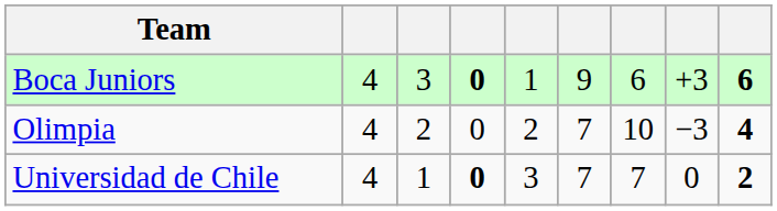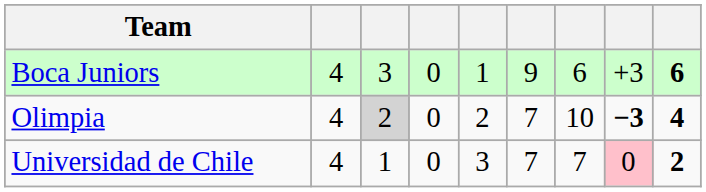Boca Juniors | column 4: bold -> normal
Olimpia | column 3: no background -> lightgrey background
Olimpia | column 8: normal -> bold
Universidad de Chile | column 4: bold -> normal
Universidad de Chile | column 8: no background -> pink background
